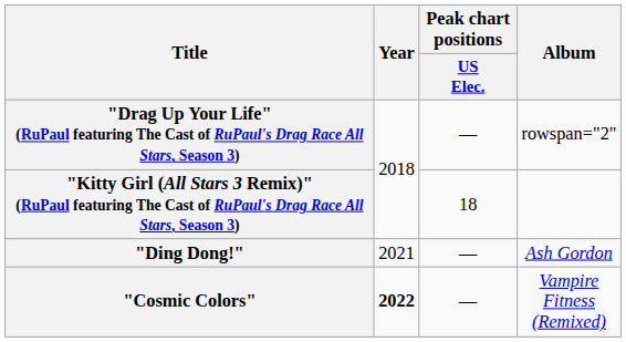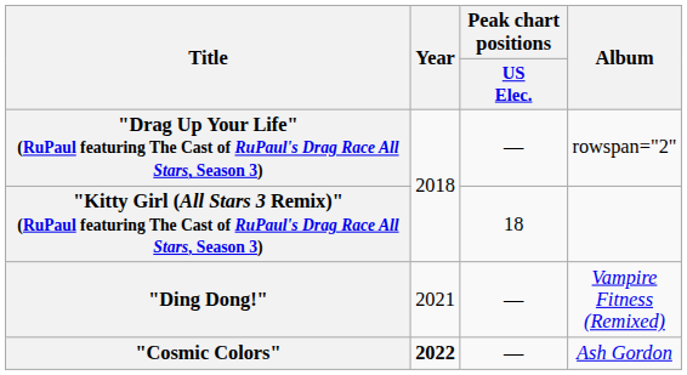"Ding Dong!" | Album: Ash Gordon -> Vampire Fitness (Remixed)
"Cosmic Colors" | Album: Vampire Fitness (Remixed) -> Ash Gordon
